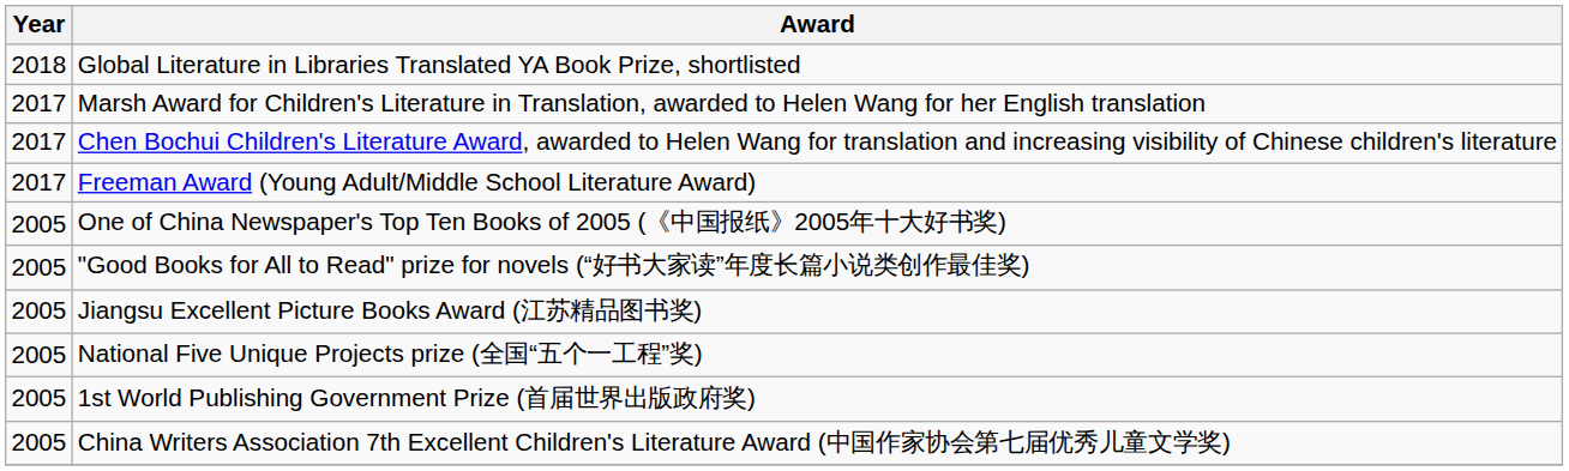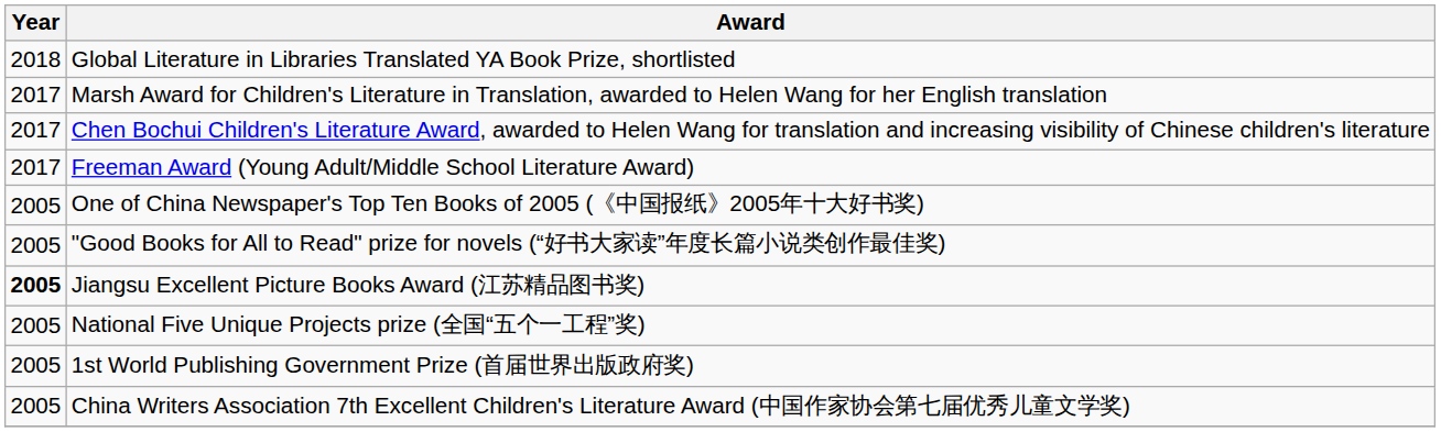Jiangsu Excellent Picture Books Award (江苏精品图书奖) | Year: normal -> bold
